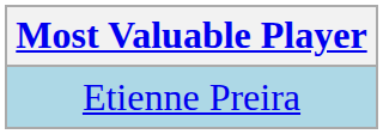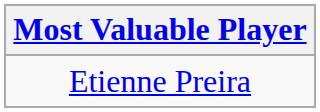row 2 | column 1: lightblue background -> no background
